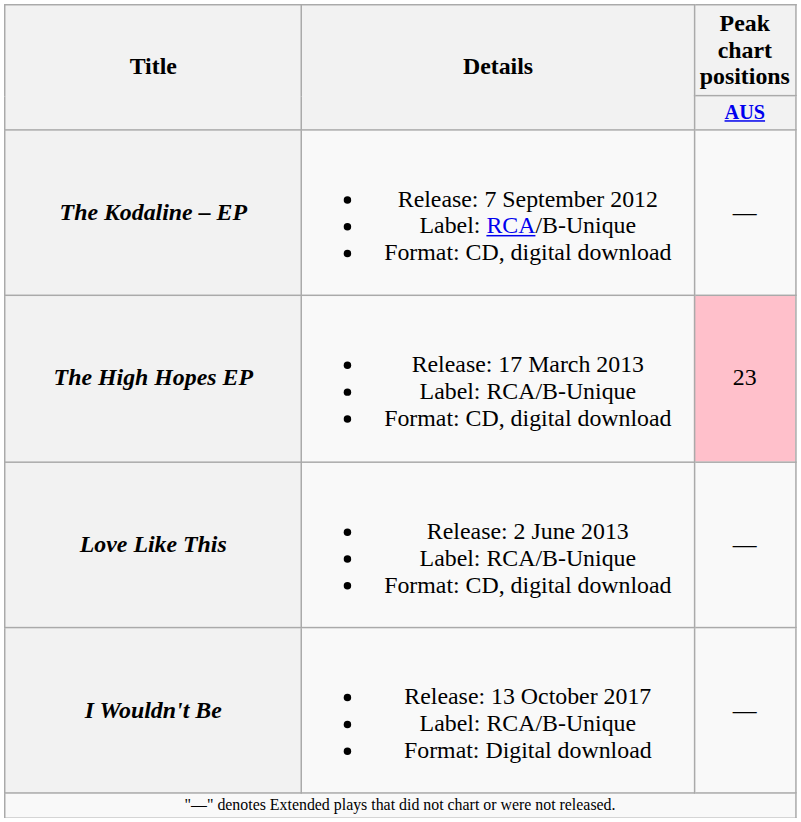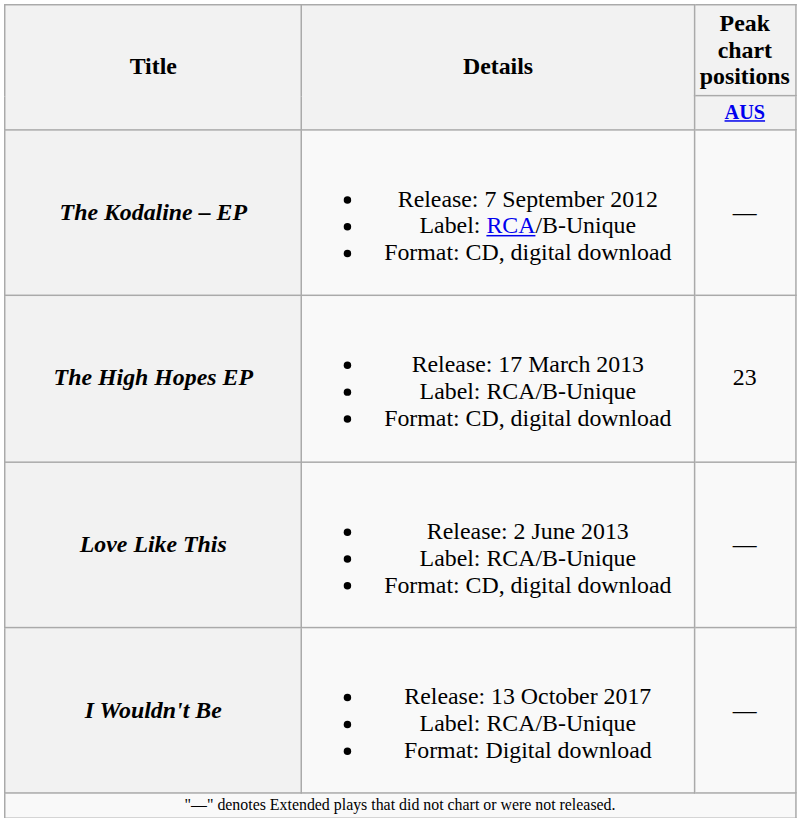The High Hopes EP | Peak chart positions / AUS: pink background -> no background
